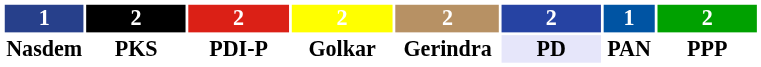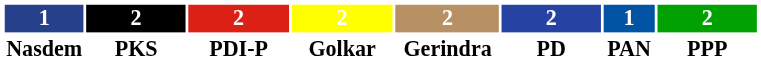Nasdem | column 6: lavender background -> no background
